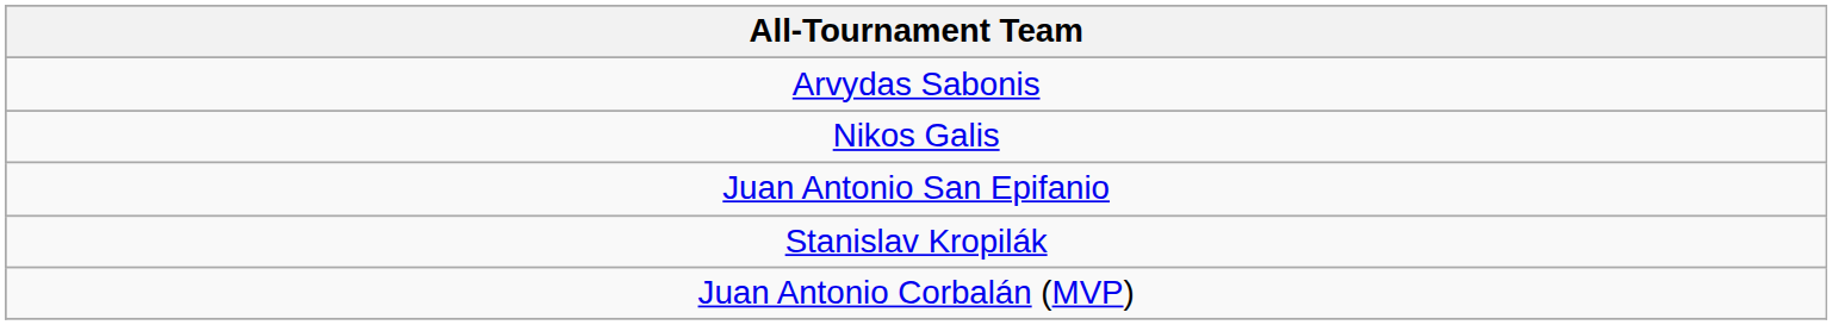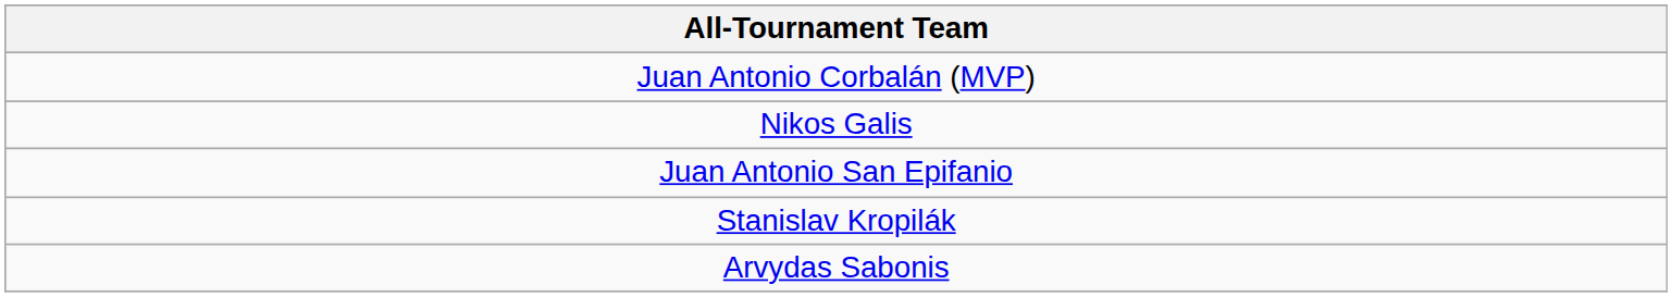row 2 | column 1: Arvydas Sabonis -> Juan Antonio Corbalán (MVP)
row 6 | column 1: Juan Antonio Corbalán (MVP) -> Arvydas Sabonis
